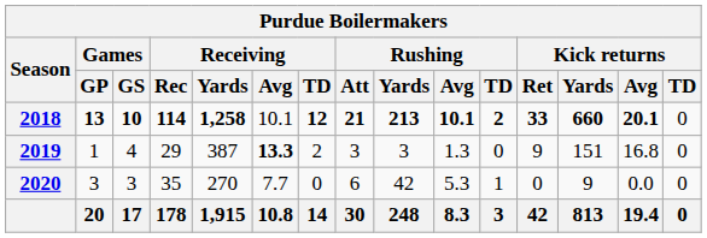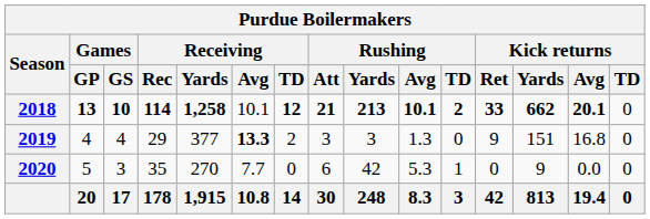2018 | Kick returns / Yards: 660 -> 662
2019 | Games / GP: 1 -> 4
2019 | Receiving / Yards: 387 -> 377
2020 | Games / GP: 3 -> 5
